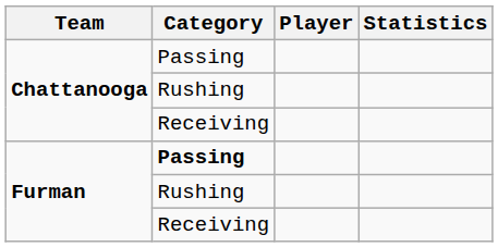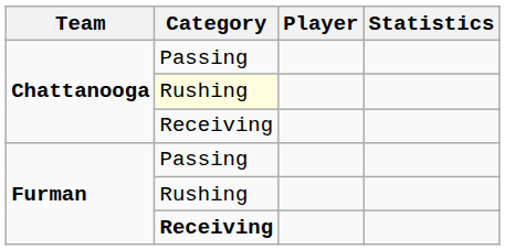Chattanooga / Rushing | Category: no background -> lightyellow background
Furman / Passing | Category: bold -> normal
Furman / Receiving | Category: normal -> bold
